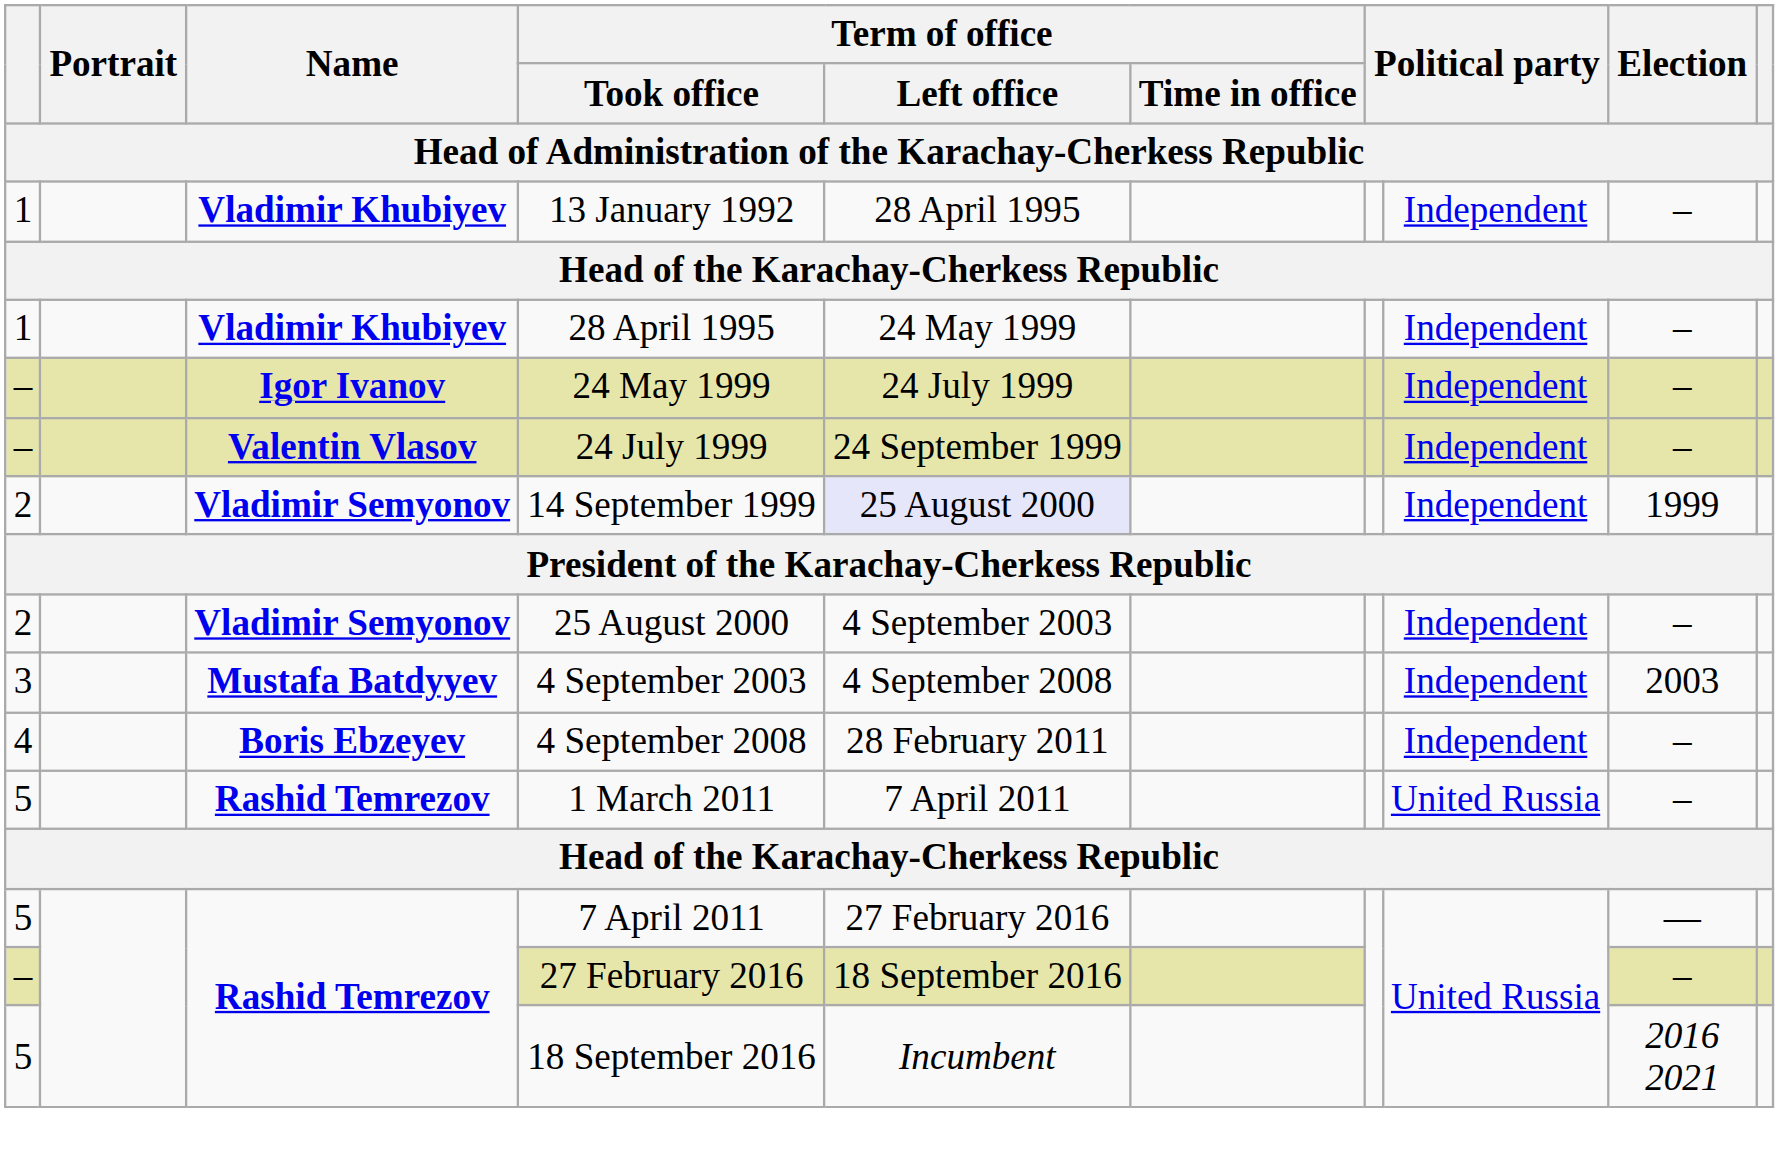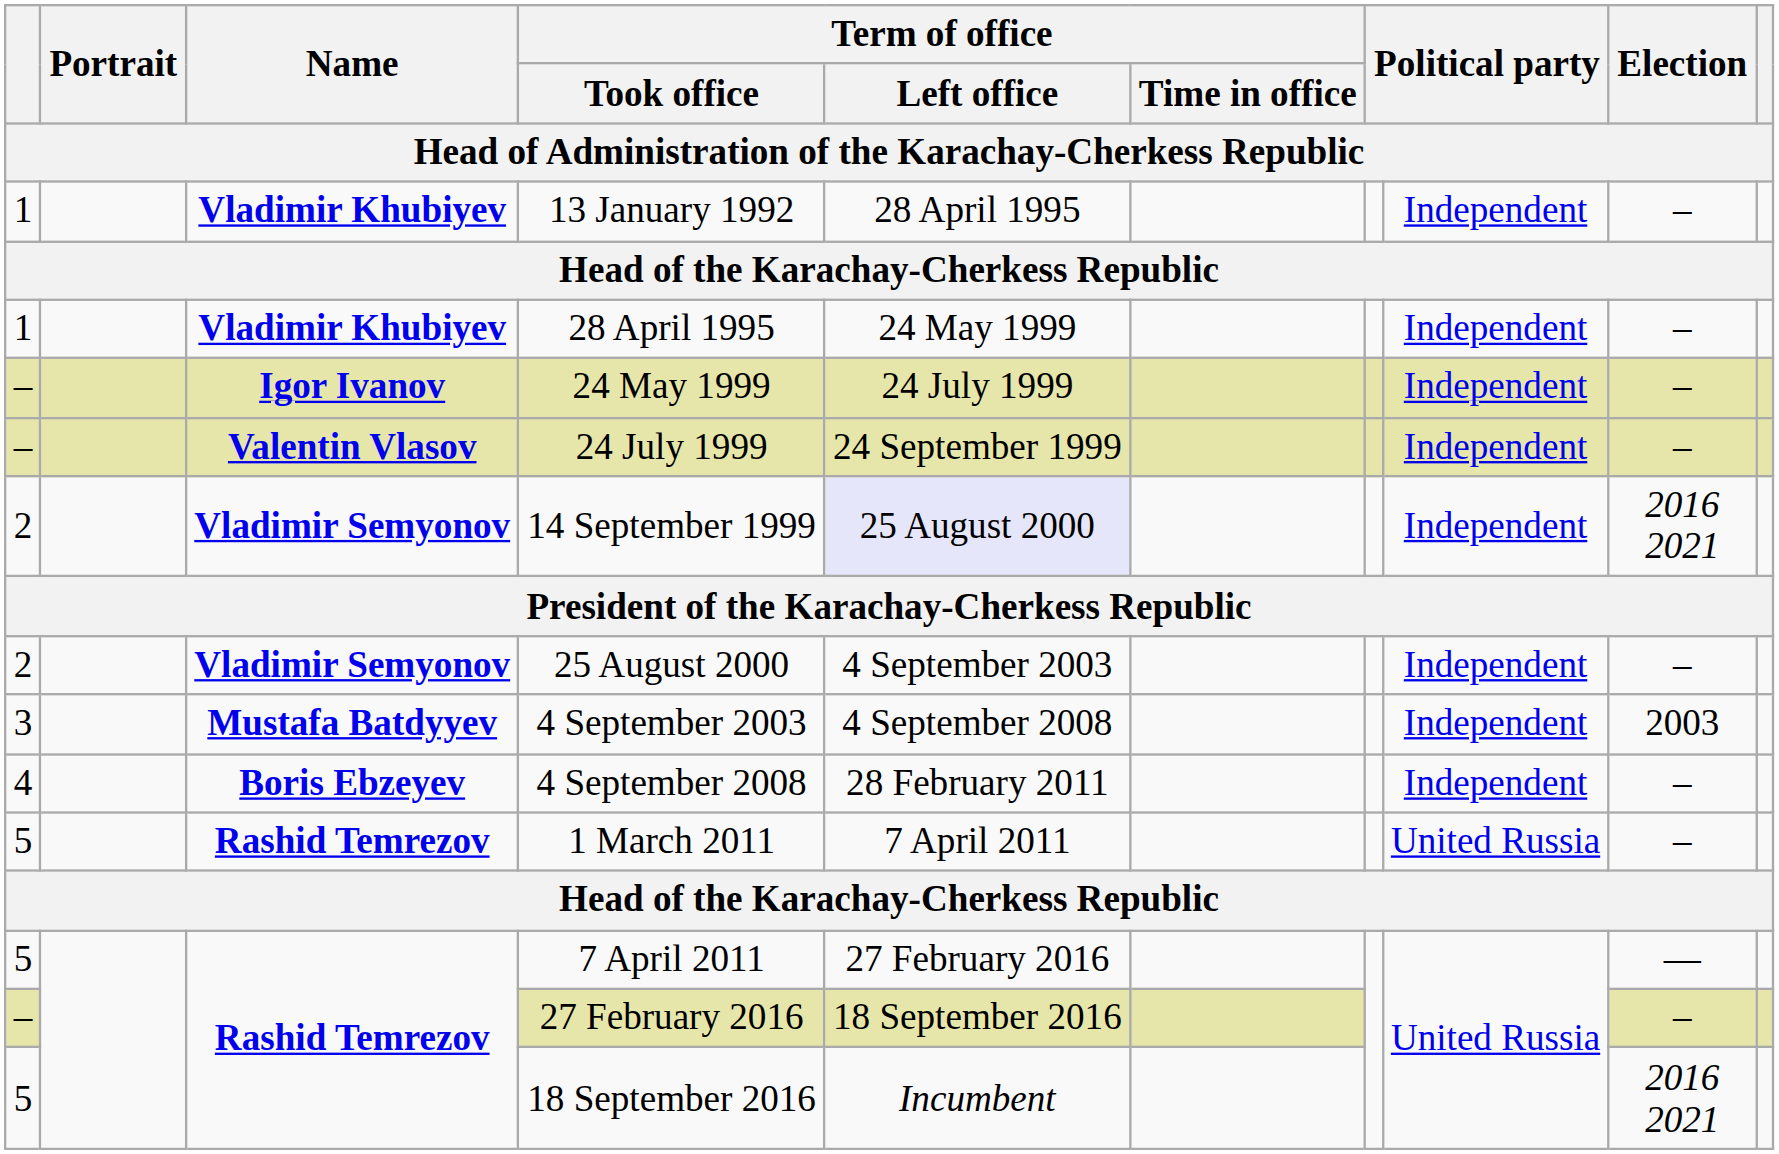14 September 1999 | Election: 1999 -> 2016 2021
